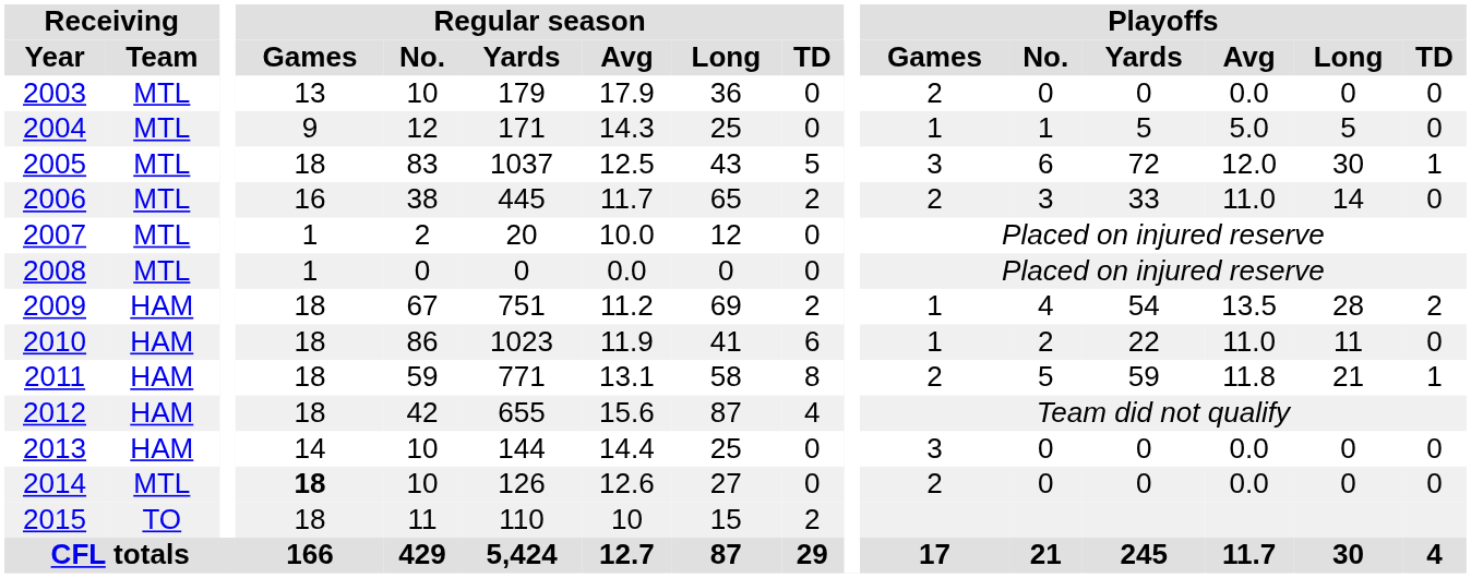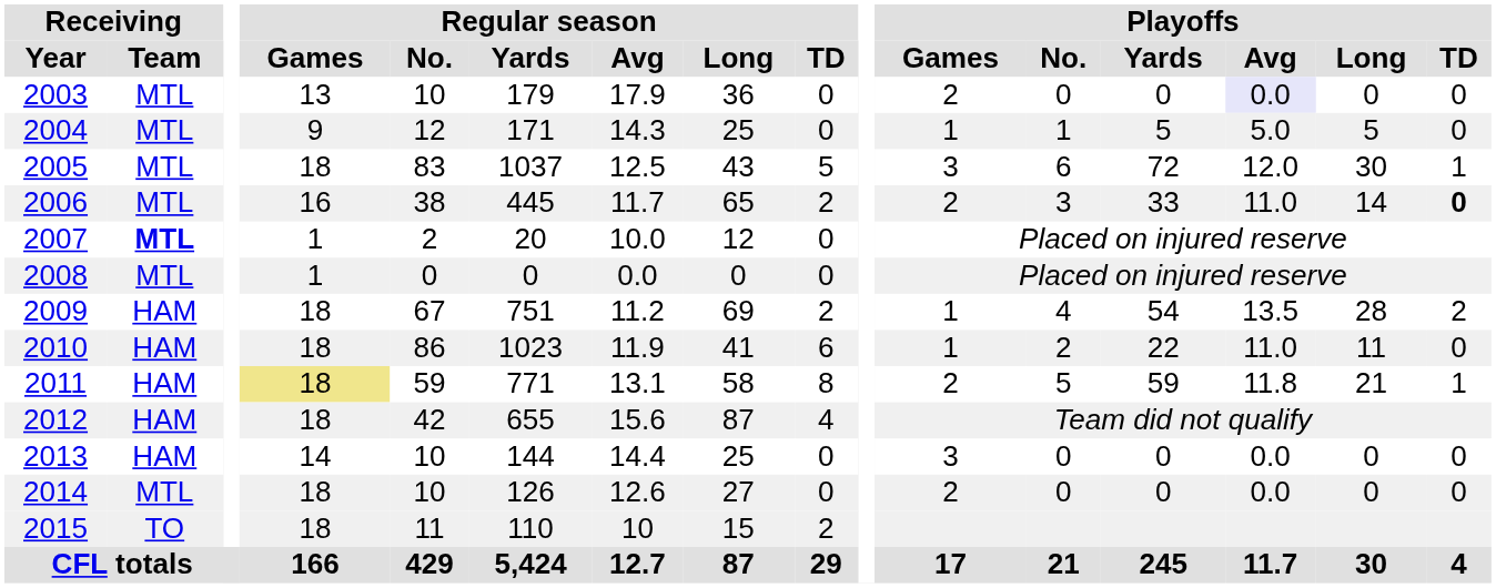2003 | Playoffs / Avg: no background -> lavender background
2006 | Playoffs / TD: normal -> bold
2007 | Receiving / Team: normal -> bold
2011 | Regular season / Games: no background -> khaki background
2014 | Regular season / Games: bold -> normal
